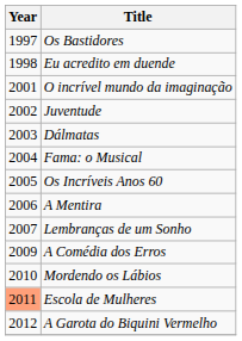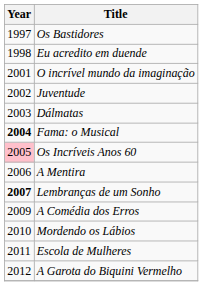Fama: o Musical | Year: normal -> bold
Os Incríveis Anos 60 | Year: no background -> pink background
Lembranças de um Sonho | Year: normal -> bold
Escola de Mulheres | Year: lightsalmon background -> no background
